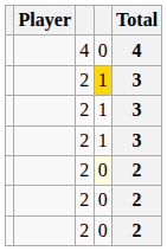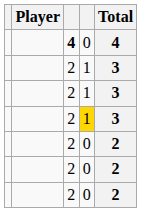row 2 | column 3: normal -> bold
row 3 | column 4: gold background -> no background
row 5 | column 4: no background -> gold background
row 6 | column 4: lightyellow background -> no background
